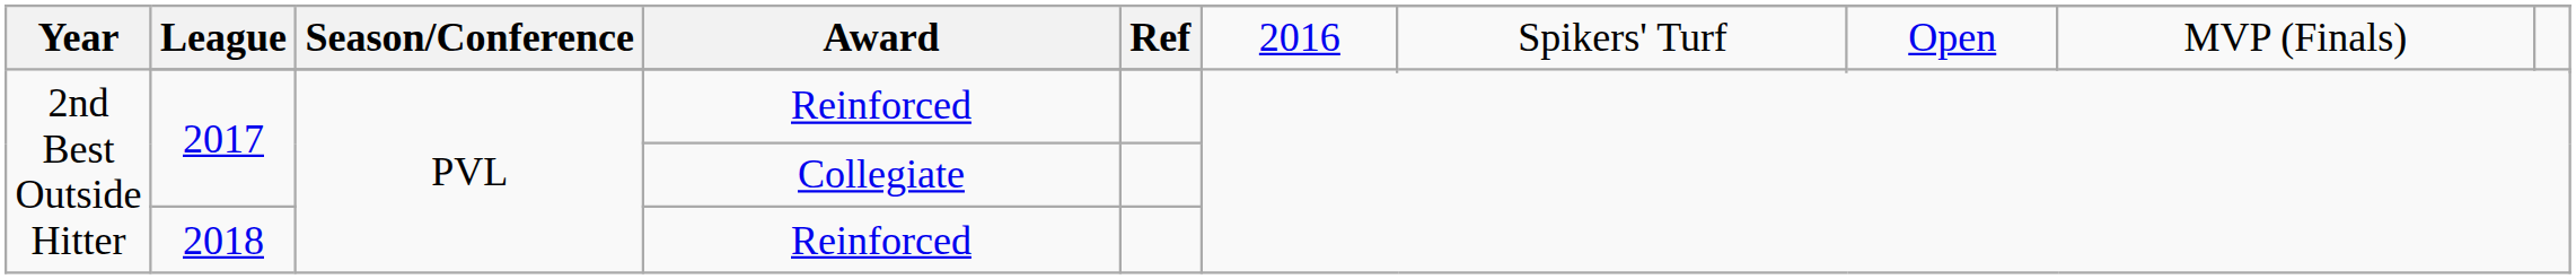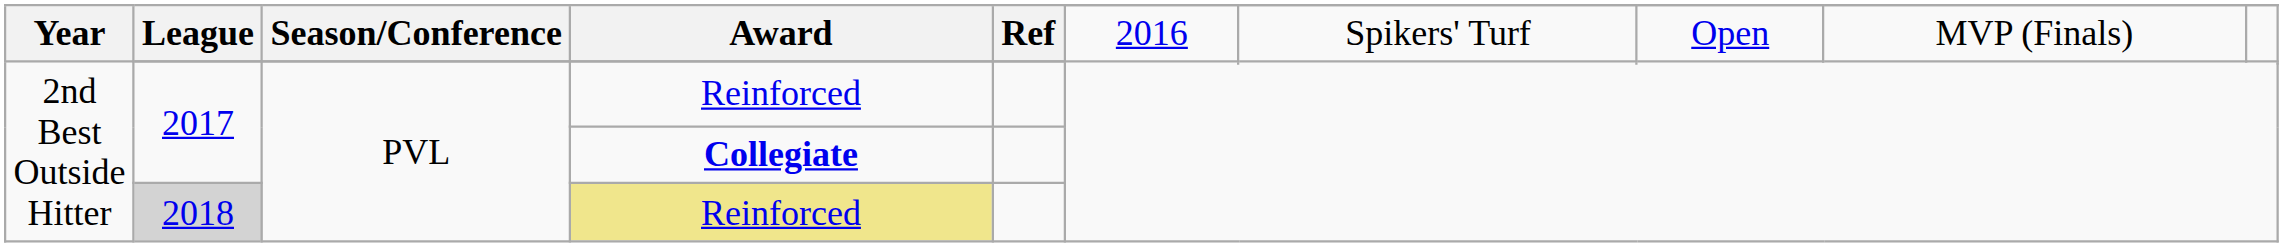2017 / Collegiate | Award: normal -> bold
2018 | League: no background -> lightgrey background
2018 | Award: no background -> khaki background
